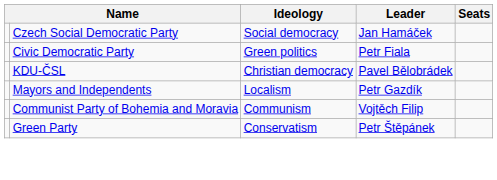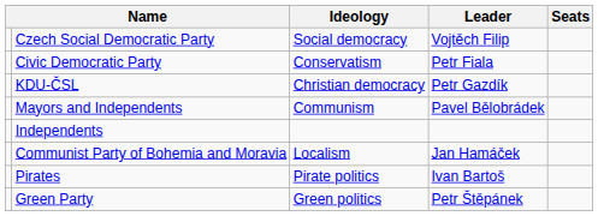Czech Social Democratic Party | Leader: Jan Hamáček -> Vojtěch Filip
Civic Democratic Party | Ideology: Green politics -> Conservatism
KDU-ČSL | Leader: Pavel Bělobrádek -> Petr Gazdík
Mayors and Independents | Ideology: Localism -> Communism
Mayors and Independents | Leader: Petr Gazdík -> Pavel Bělobrádek
+ row: Independents
Communist Party of Bohemia and Moravia | Ideology: Communism -> Localism
Communist Party of Bohemia and Moravia | Leader: Vojtěch Filip -> Jan Hamáček
+ row: Pirates | Pirate politics | Ivan Bartoš
Green Party | Ideology: Conservatism -> Green politics
